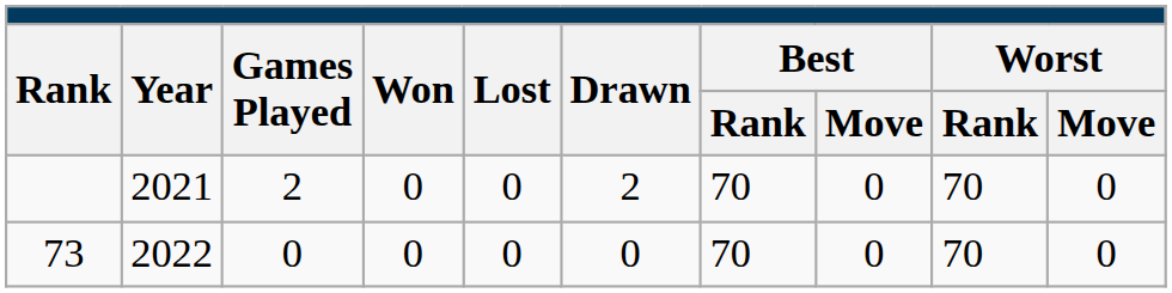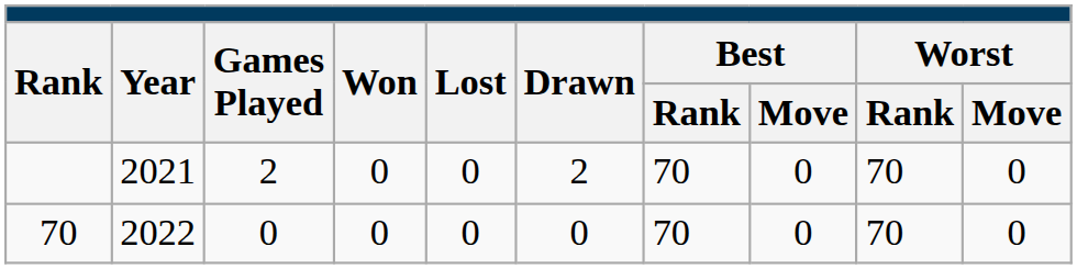row 5 | Rank: 73 -> 70
